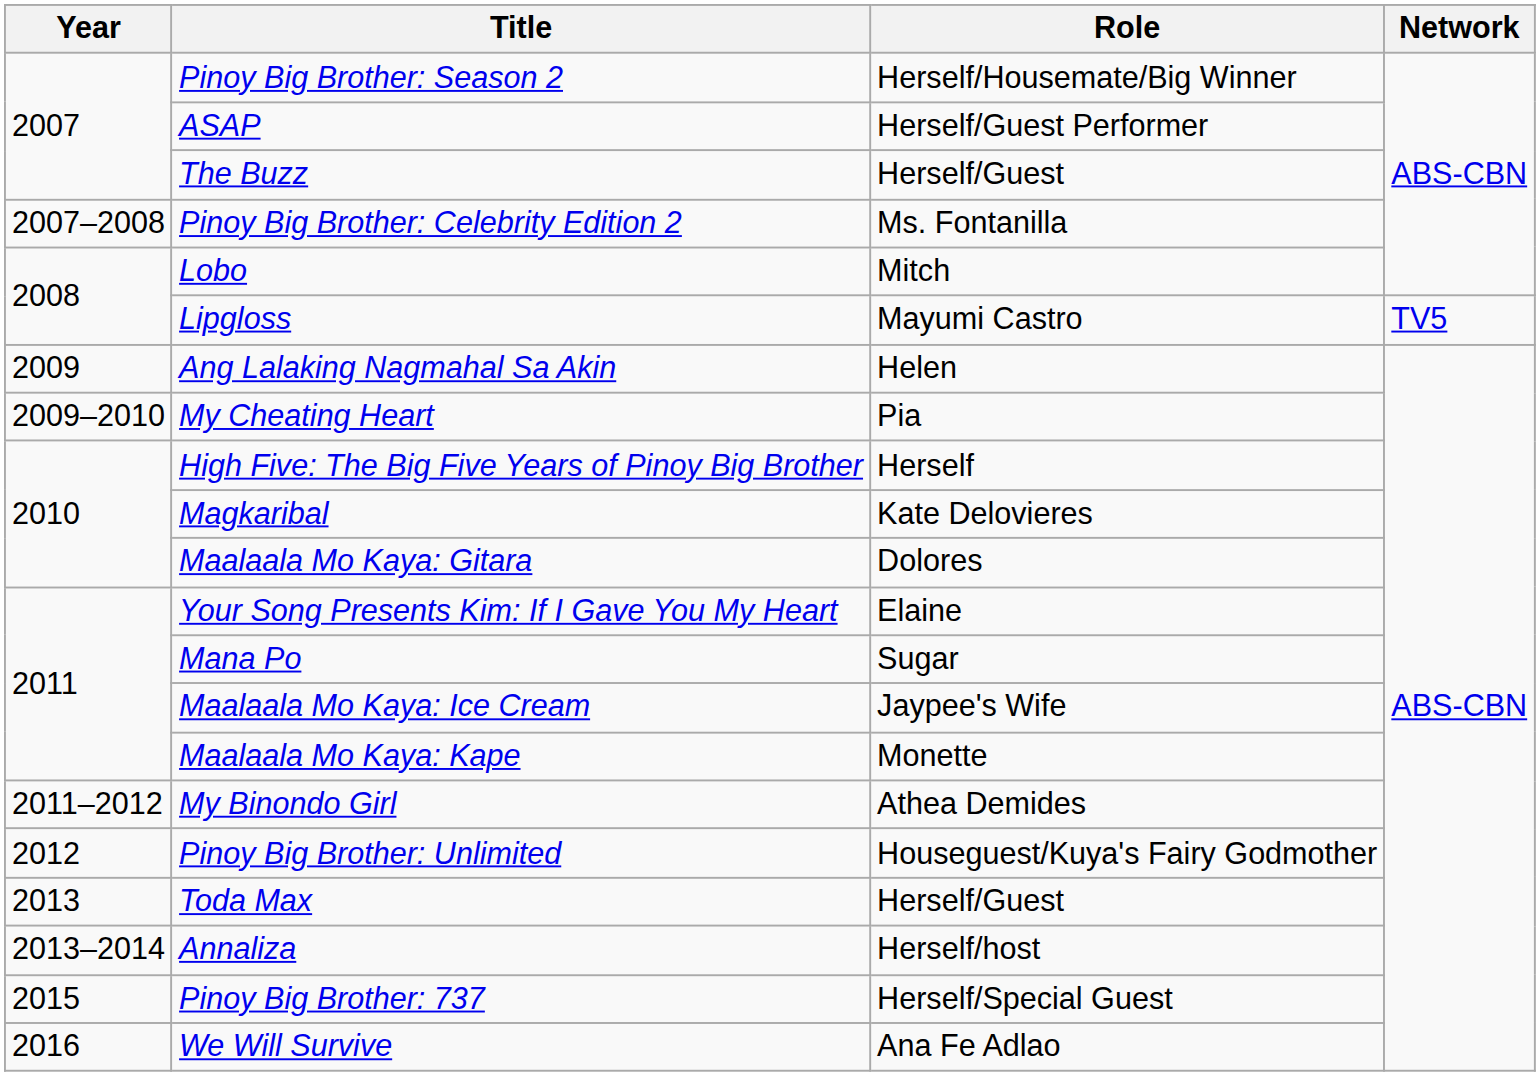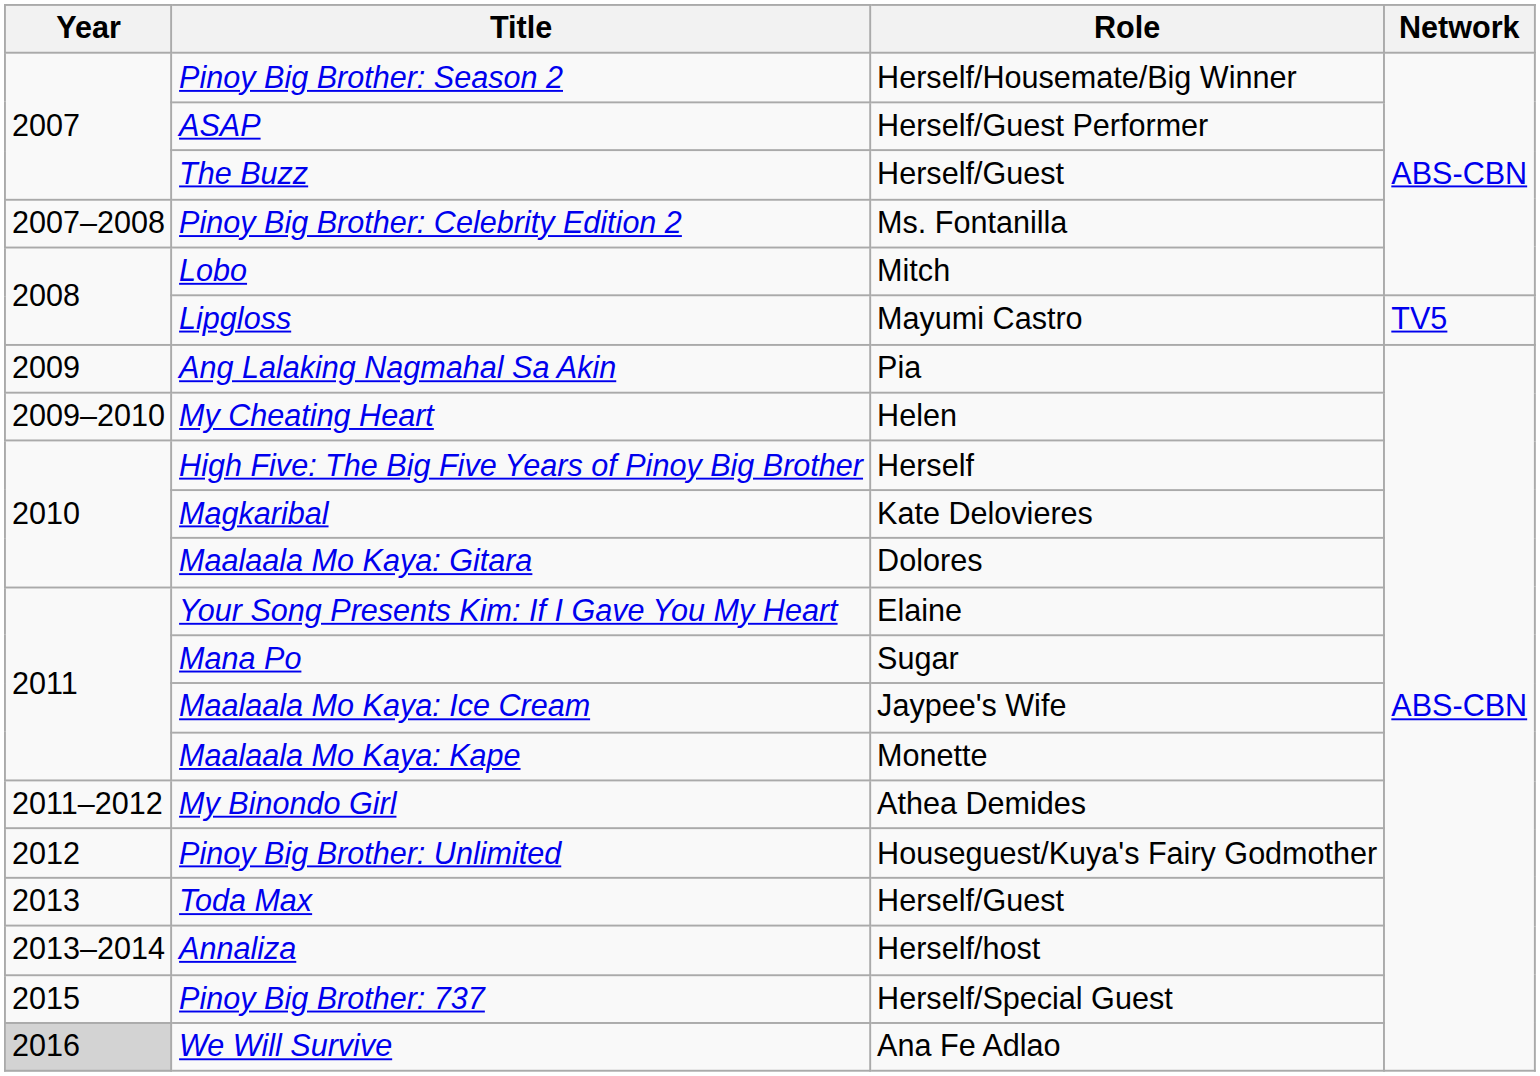Ang Lalaking Nagmahal Sa Akin | Role: Helen -> Pia
My Cheating Heart | Role: Pia -> Helen
We Will Survive | Year: no background -> lightgrey background
